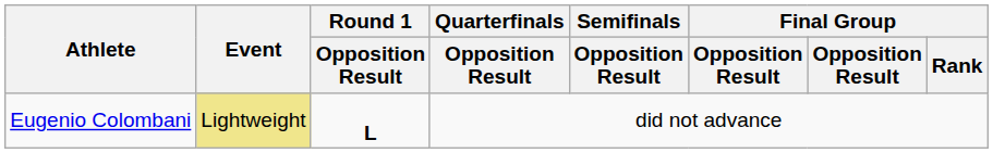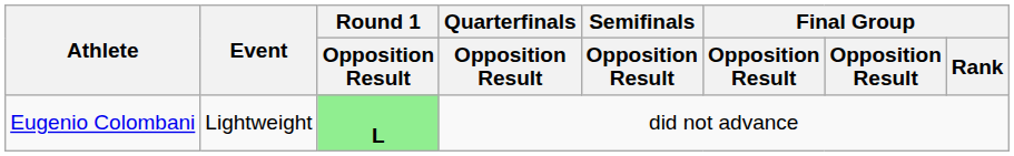Eugenio Colombani | Event: khaki background -> no background
Eugenio Colombani | Round 1 / Opposition Result: no background -> lightgreen background
